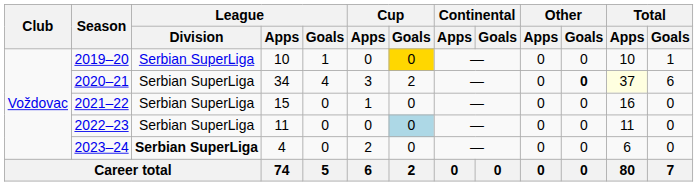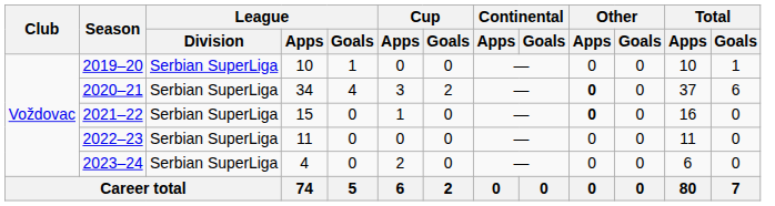2019–20 | Cup / Goals: gold background -> no background
2020–21 | Other / Apps: normal -> bold
2020–21 | Other / Goals: bold -> normal
2020–21 | Total / Apps: lightyellow background -> no background
2021–22 | Other / Apps: normal -> bold
2022–23 | Cup / Goals: lightblue background -> no background
2023–24 | League / Division: bold -> normal
